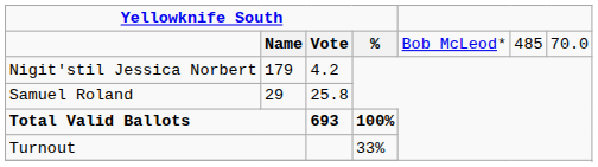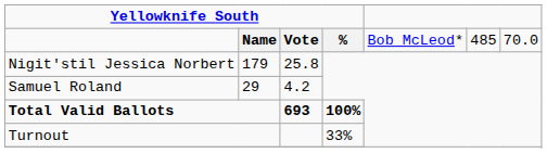Nigit'stil Jessica Norbert | column 3: 4.2 -> 25.8
Samuel Roland | column 3: 25.8 -> 4.2
